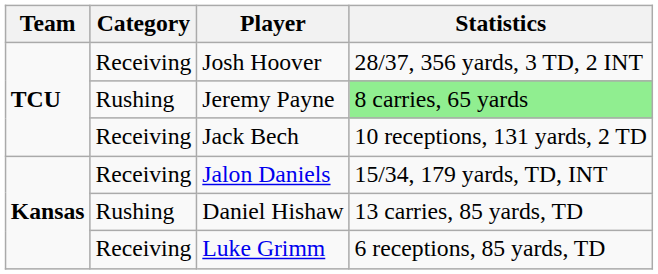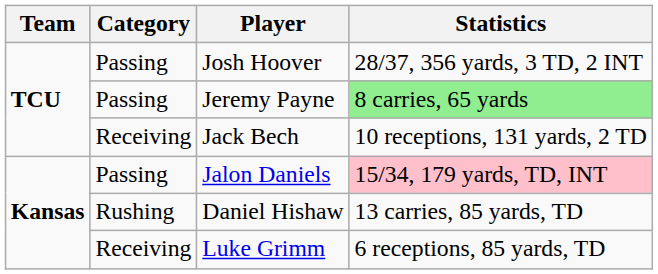Josh Hoover | Category: Receiving -> Passing
Jeremy Payne | Category: Rushing -> Passing
Jalon Daniels | Category: Receiving -> Passing
Jalon Daniels | Statistics: no background -> pink background
